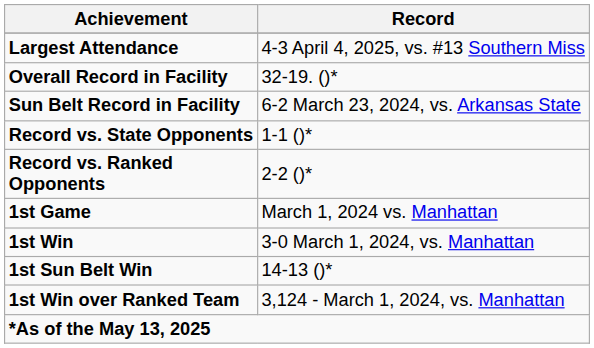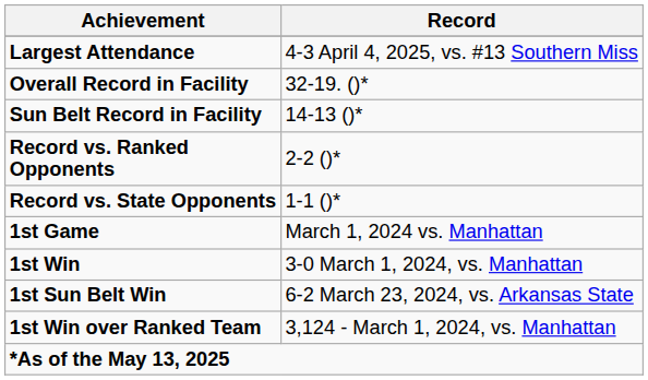Sun Belt Record in Facility | Record: 6-2 March 23, 2024, vs. Arkansas State -> 14-13 ()*
rows swapped: Record vs. Ranked Opponents <-> Record vs. State Opponents
1st Sun Belt Win | Record: 14-13 ()* -> 6-2 March 23, 2024, vs. Arkansas State
